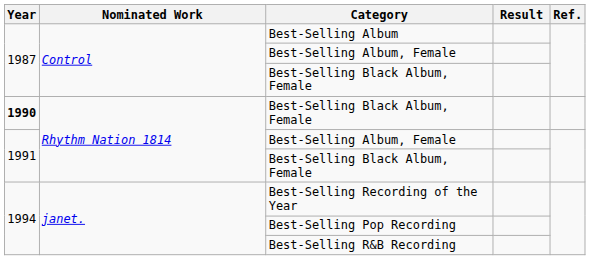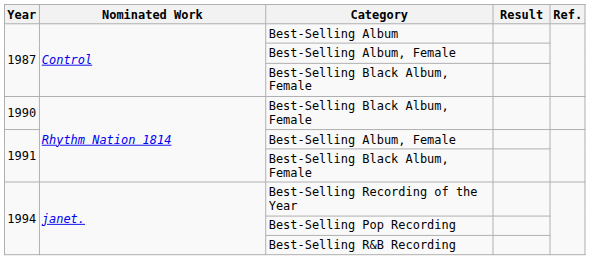1990 / Best-Selling Black Album, Female | Year: bold -> normal
